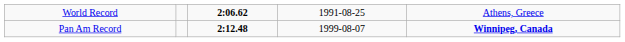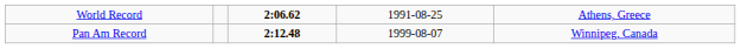Pan Am Record | column 5: bold -> normal
